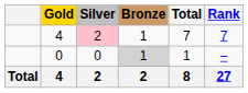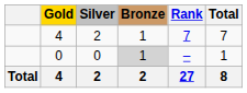columns swapped: Total <-> Rank
row 2 | Silver: pink background -> no background
